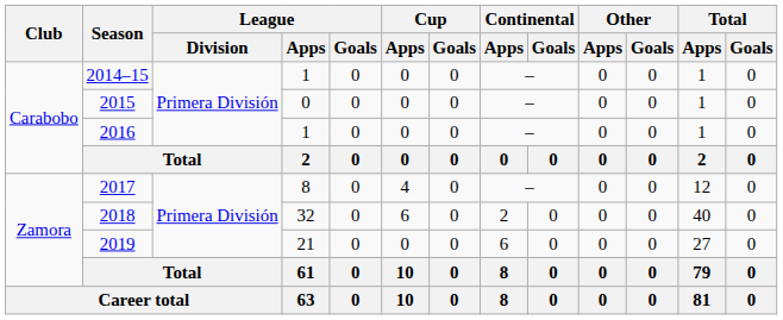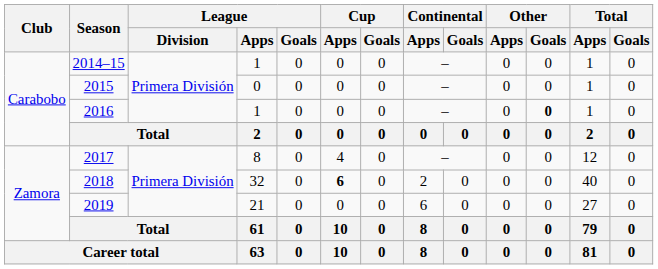2016 | Other / Goals: normal -> bold
2018 | Cup / Apps: normal -> bold
